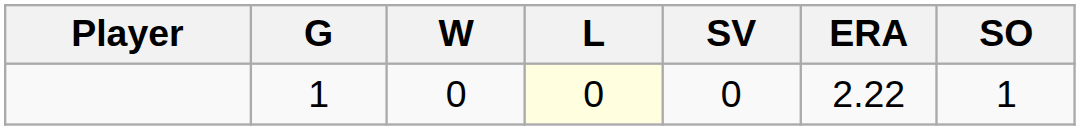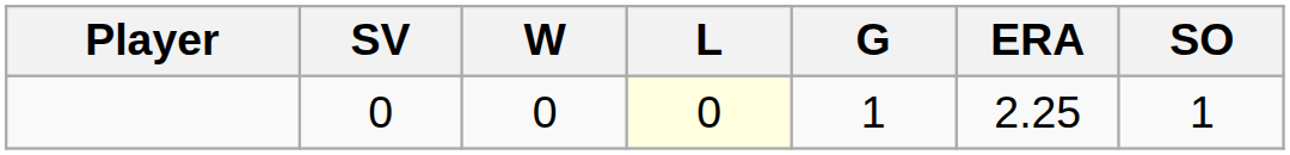columns swapped: G <-> SV
row 2 | ERA: 2.22 -> 2.25
